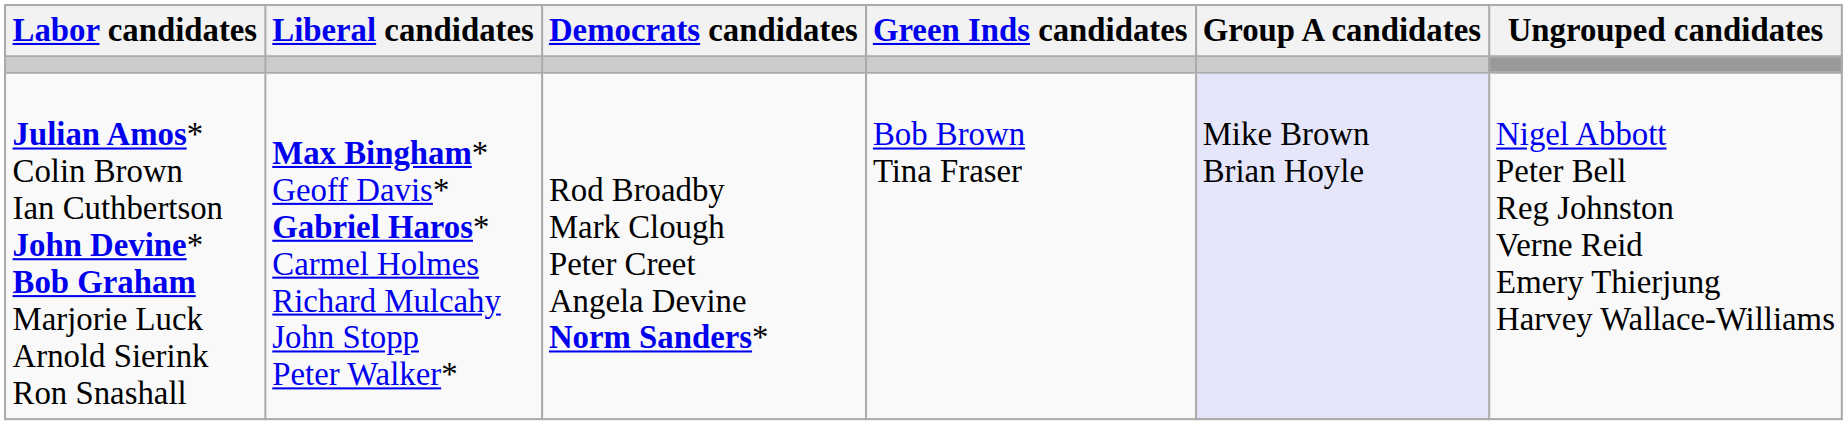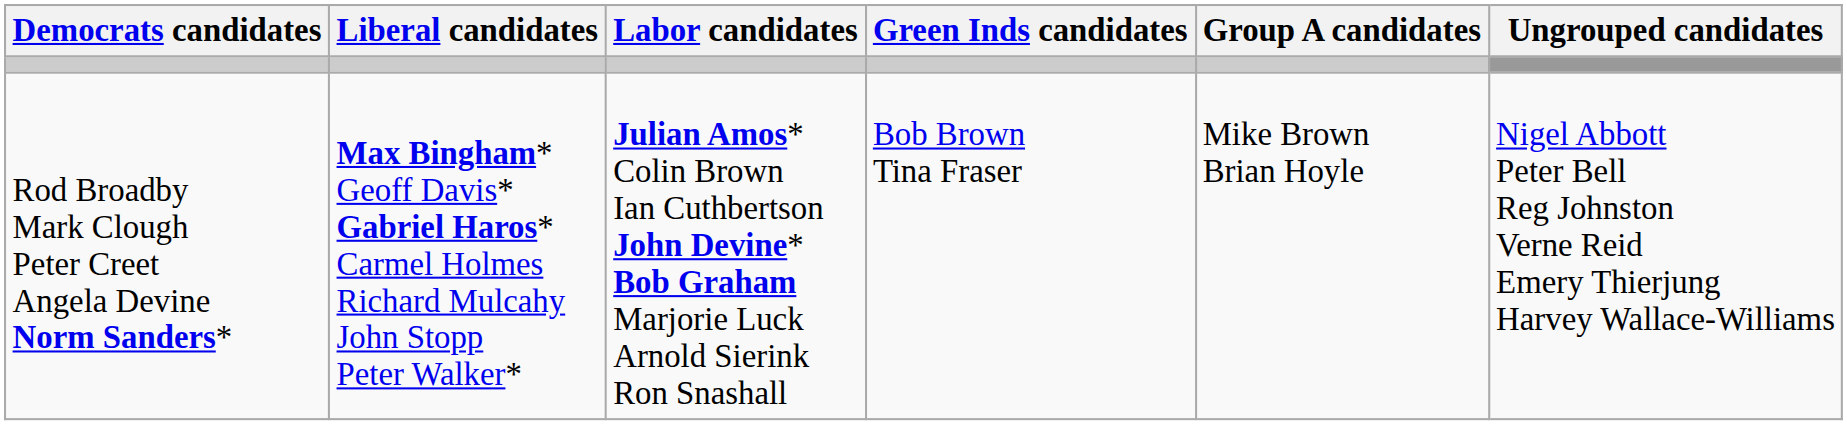columns swapped: Labor candidates <-> Democrats candidates
row 3 | Group A candidates: lavender background -> no background
